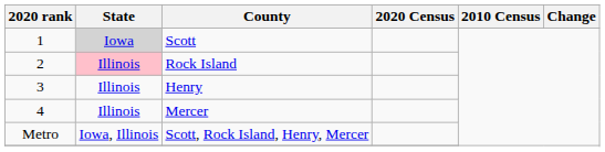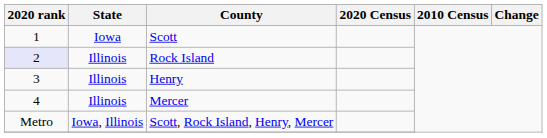Scott | State: lightgrey background -> no background
Rock Island | 2020 rank: no background -> lavender background
Rock Island | State: pink background -> no background
